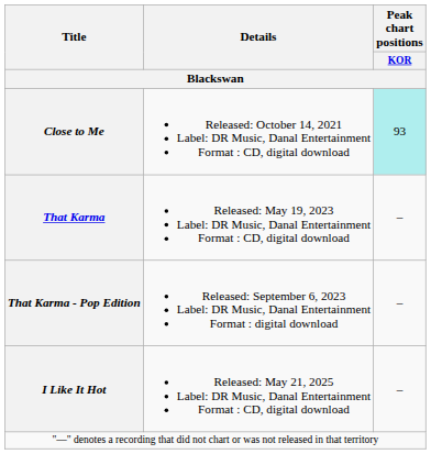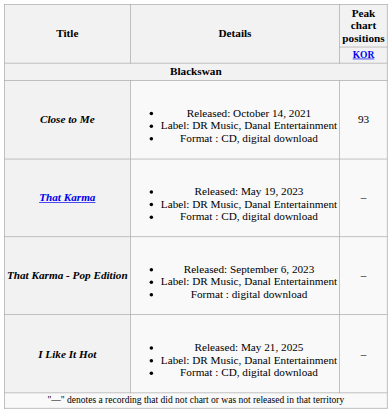Close to Me | Peak chart positions / KOR: paleturquoise background -> no background
